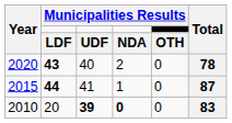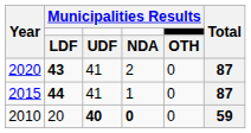2020 | column 3: 40 -> 41
2020 | Total: 78 -> 87
2010 | column 3: 39 -> 40
2010 | Total: 83 -> 59
